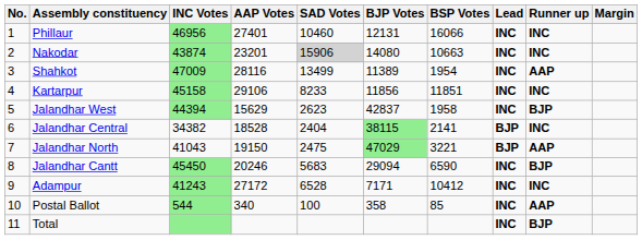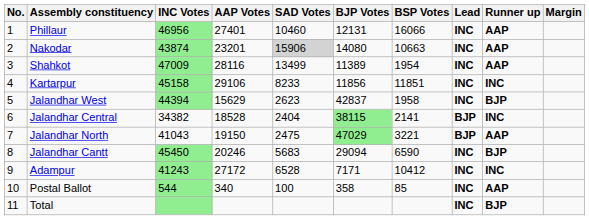Phillaur | Runner up: INC -> AAP
Nakodar | Runner up: INC -> AAP
